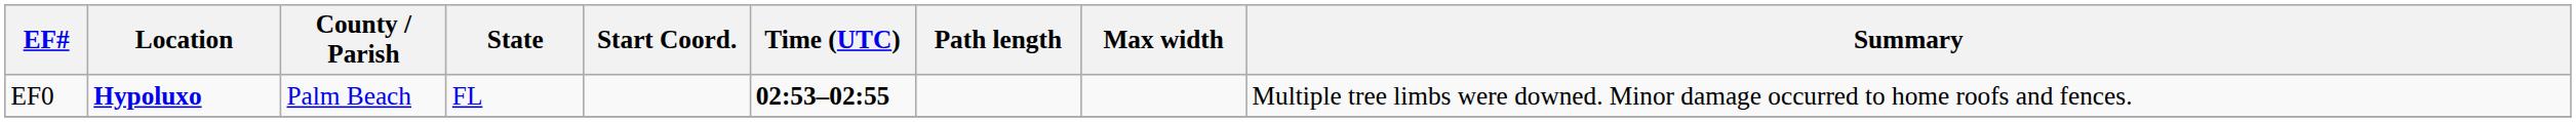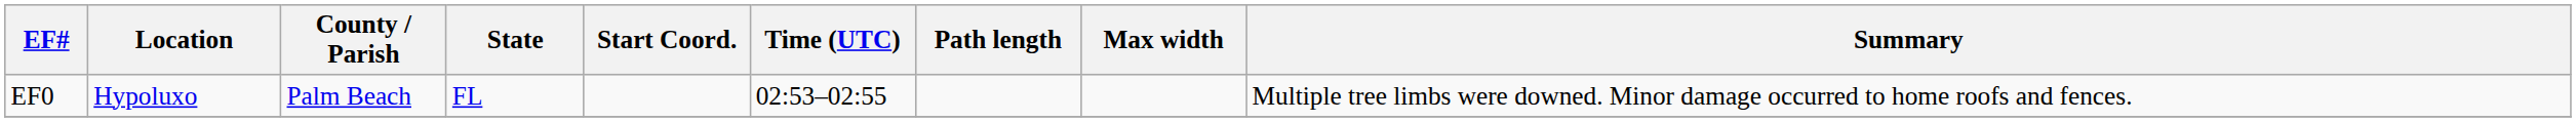EF0 | Location: bold -> normal
EF0 | Time (UTC): bold -> normal
